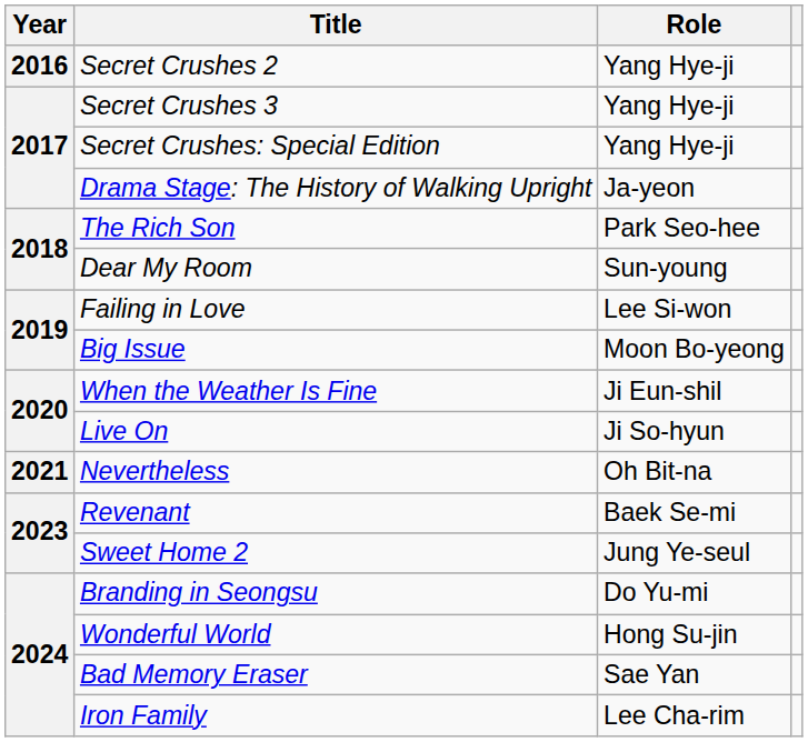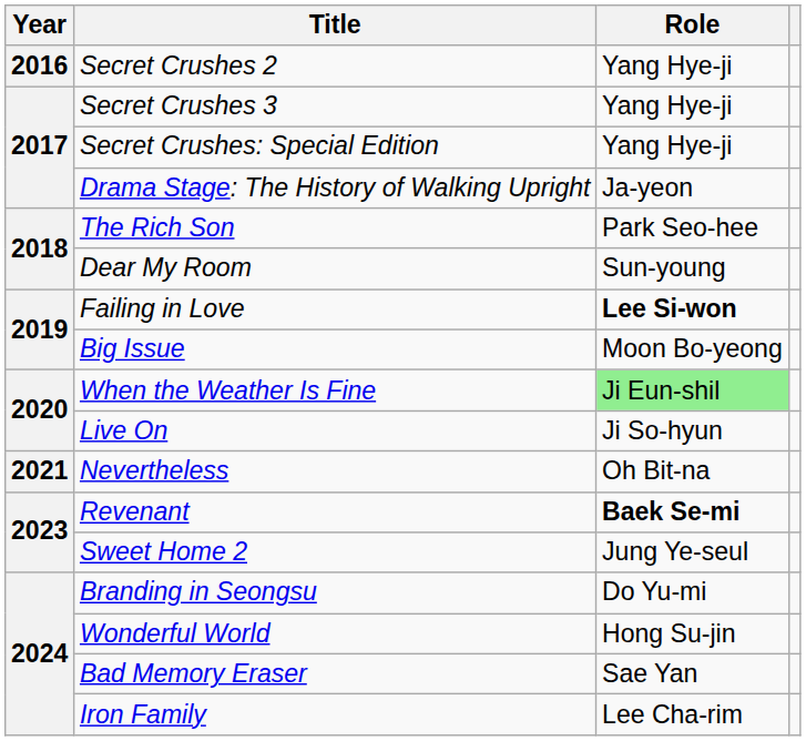Failing in Love | Role: normal -> bold
When the Weather Is Fine | Role: no background -> lightgreen background
Revenant | Role: normal -> bold
